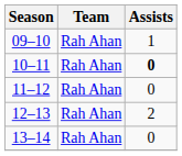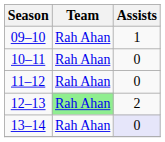10–11 | Assists: bold -> normal
12–13 | Team: no background -> lightgreen background
13–14 | Assists: no background -> lavender background
